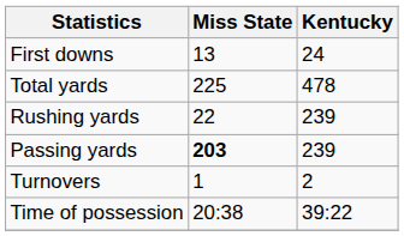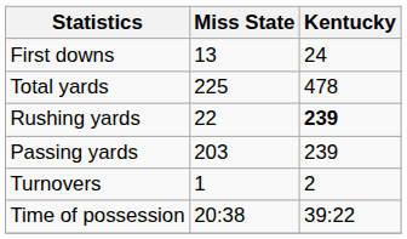Rushing yards | Kentucky: normal -> bold
Passing yards | Miss State: bold -> normal
